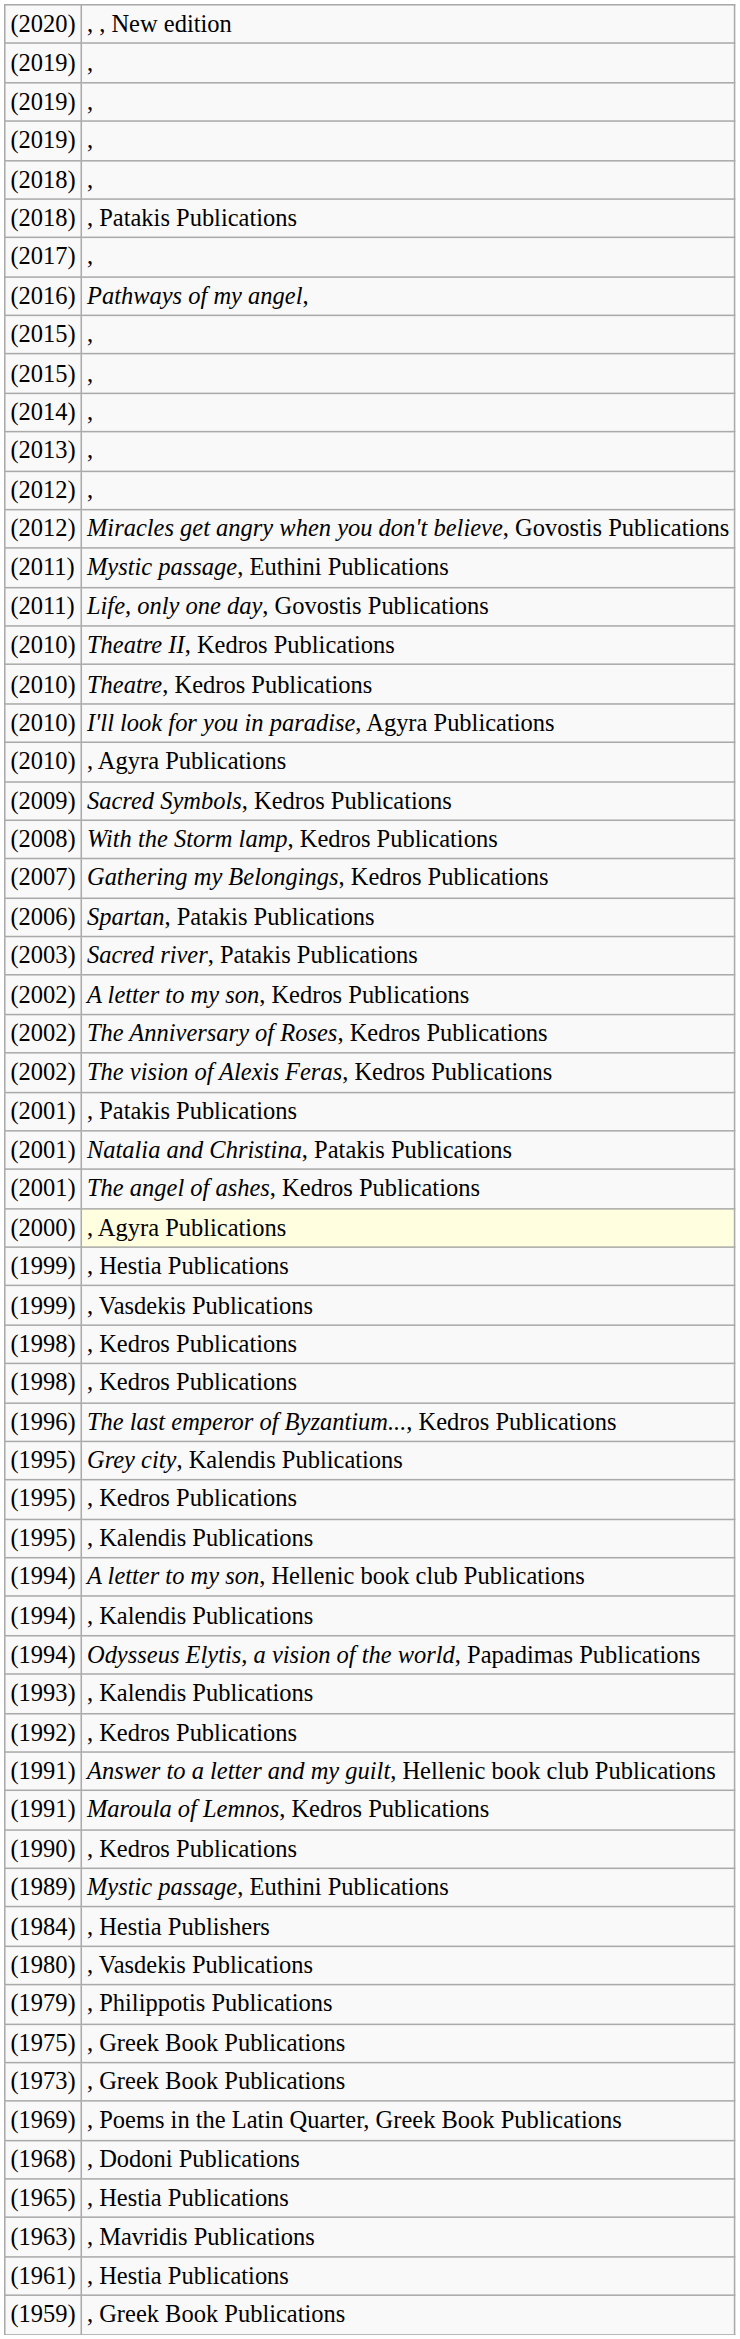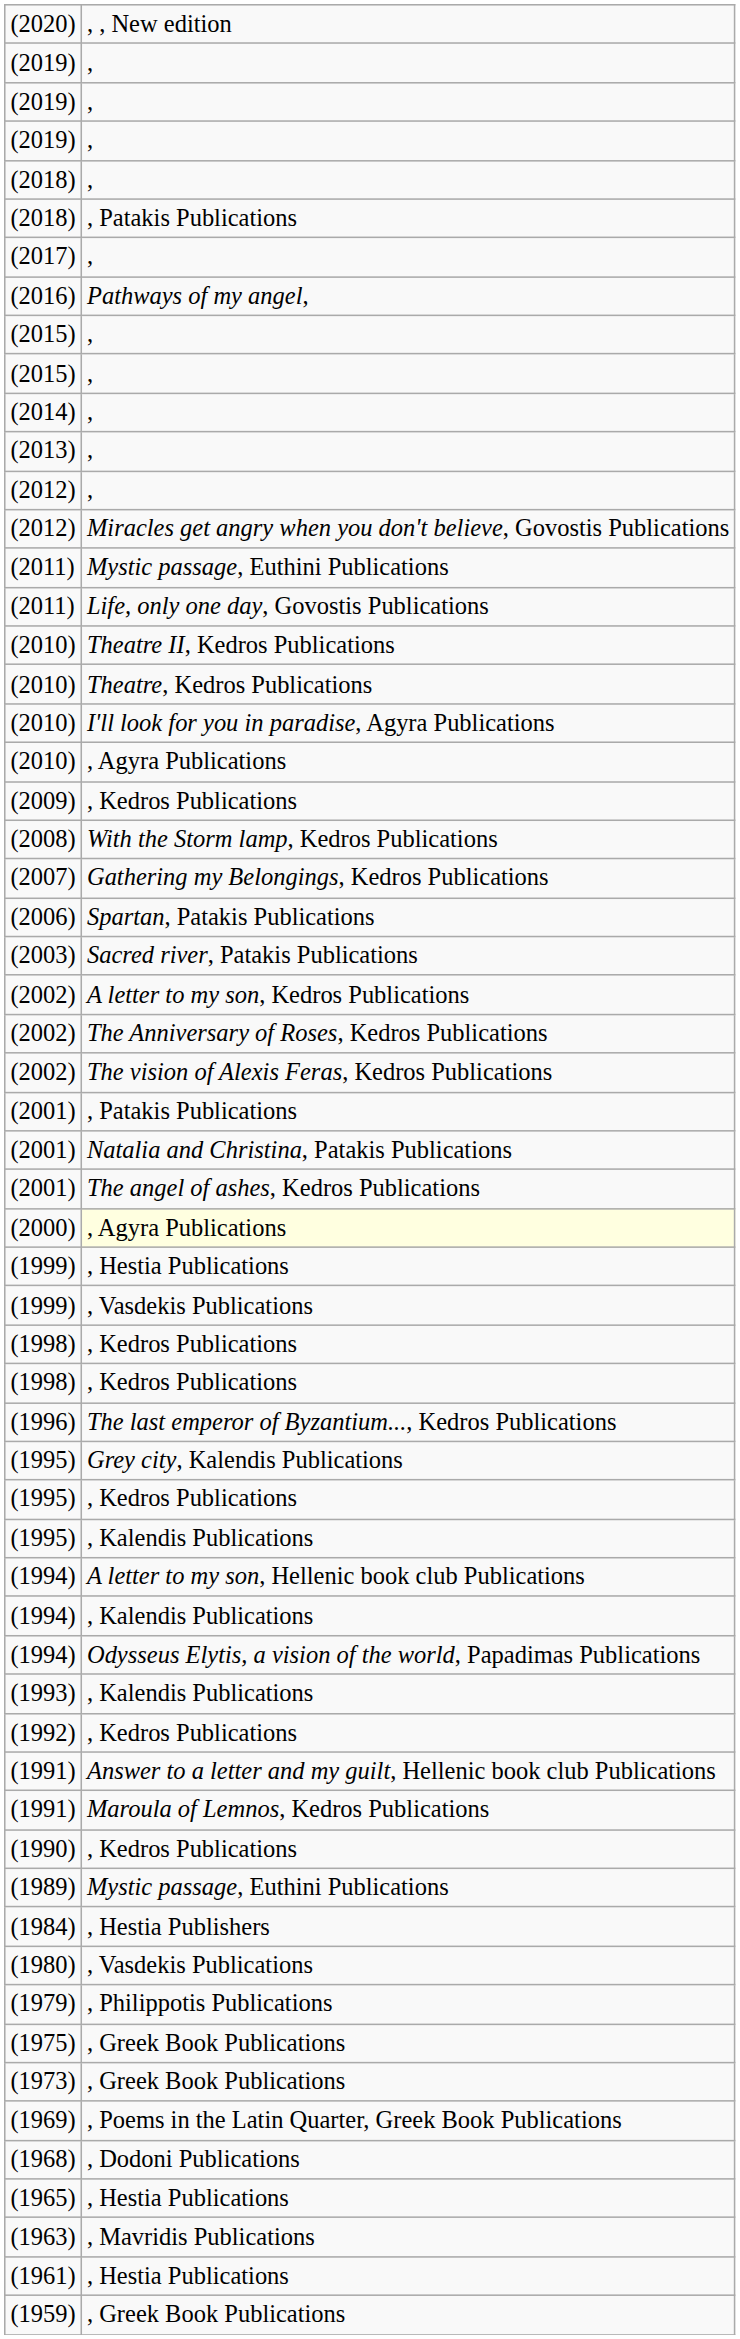row 21 | column 2: Sacred Symbols, Kedros Publications -> , Kedros Publications
